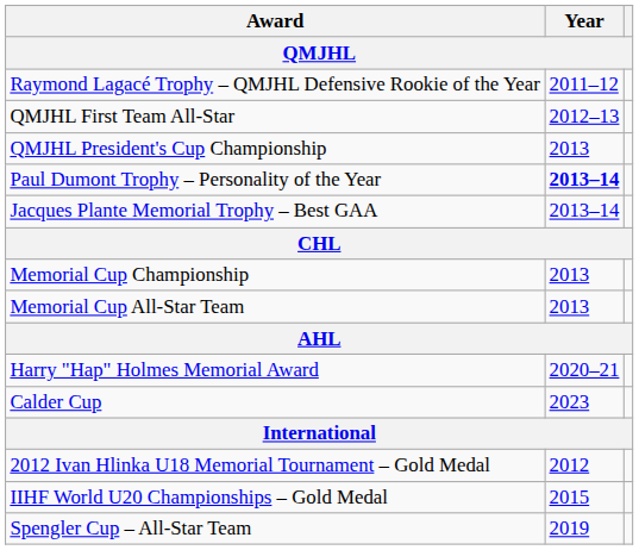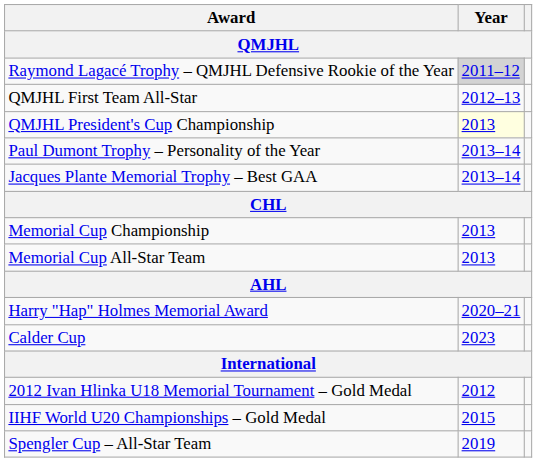Raymond Lagacé Trophy – QMJHL Defensive Rookie of the Year | Year: no background -> lightgrey background
QMJHL President's Cup Championship | Year: no background -> lightyellow background
Paul Dumont Trophy – Personality of the Year | Year: bold -> normal
